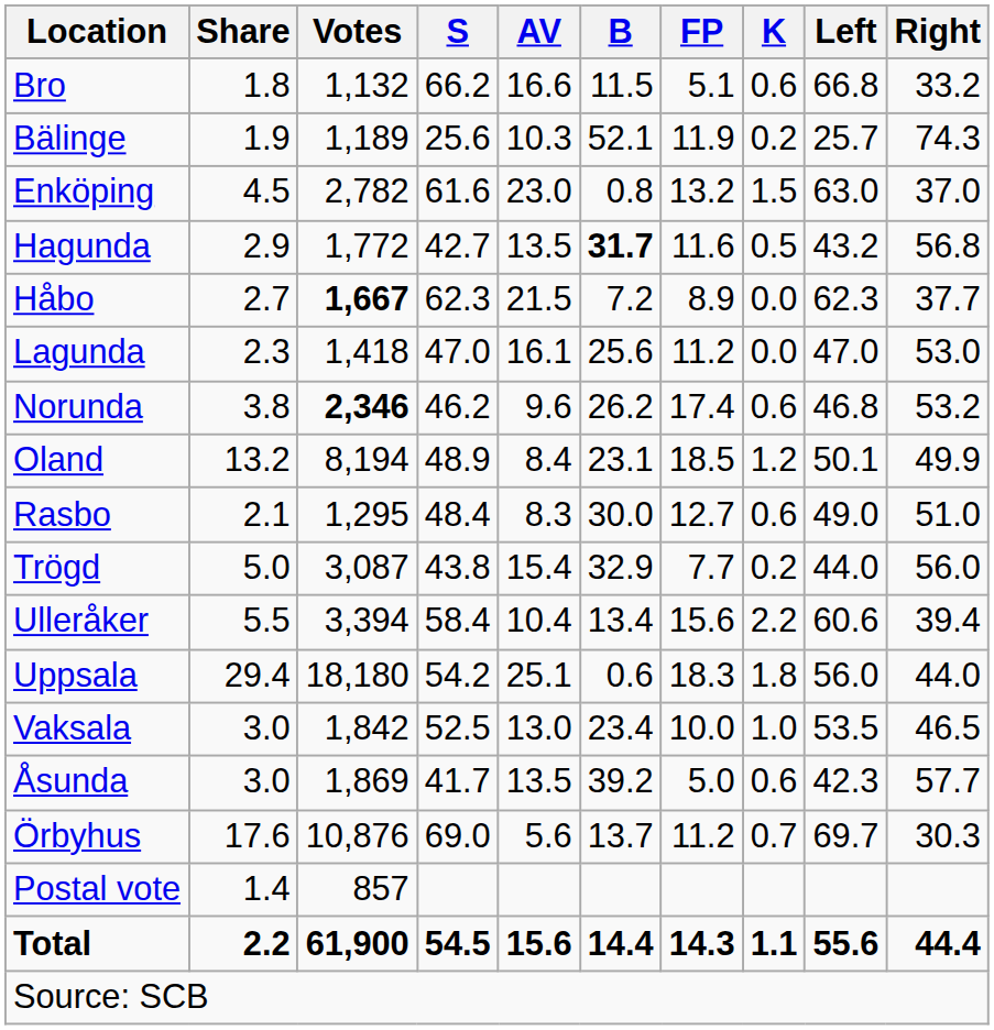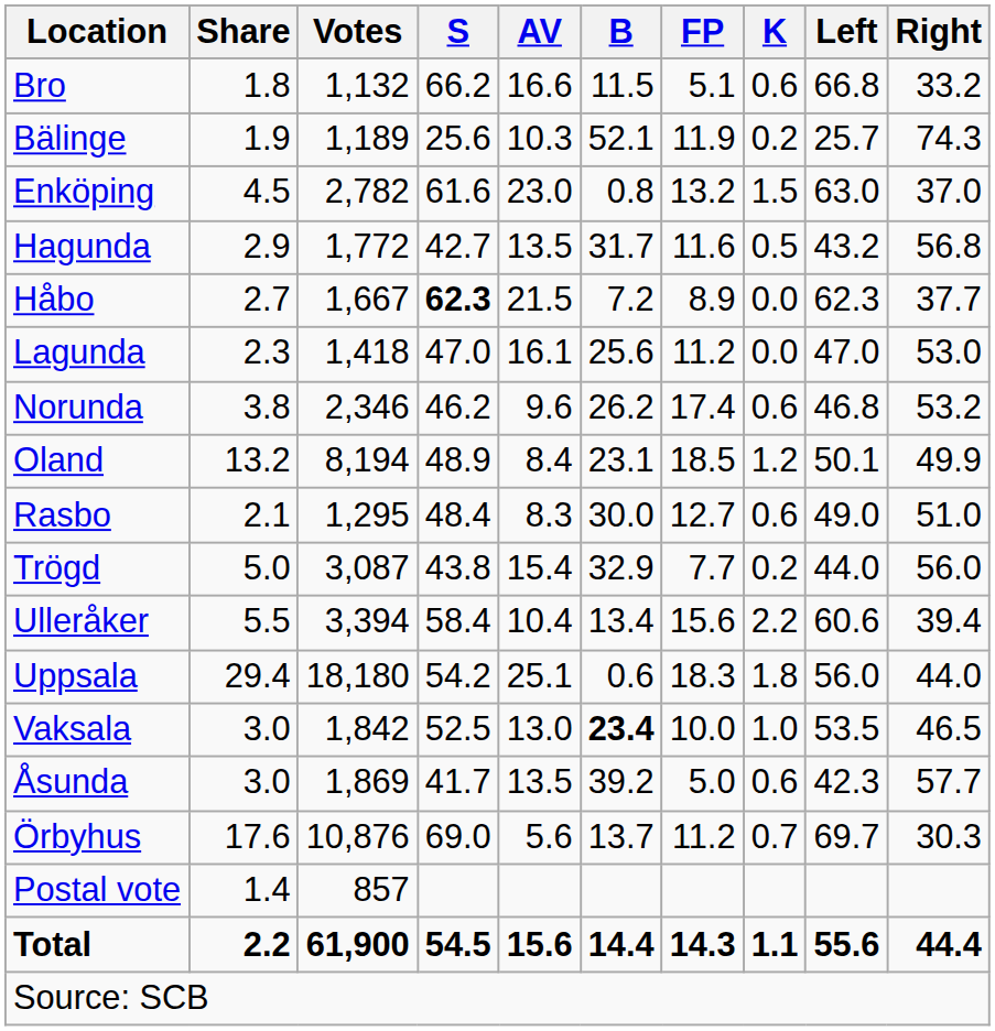Hagunda | B: bold -> normal
Håbo | Votes: bold -> normal
Håbo | S: normal -> bold
Norunda | Votes: bold -> normal
Vaksala | B: normal -> bold
